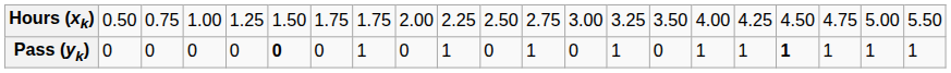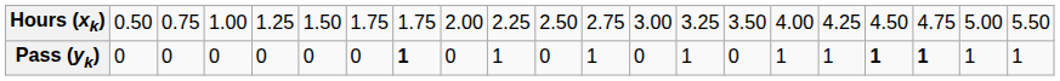Pass (yk) | column 6: bold -> normal
Pass (yk) | column 8: normal -> bold
Pass (yk) | column 19: normal -> bold
